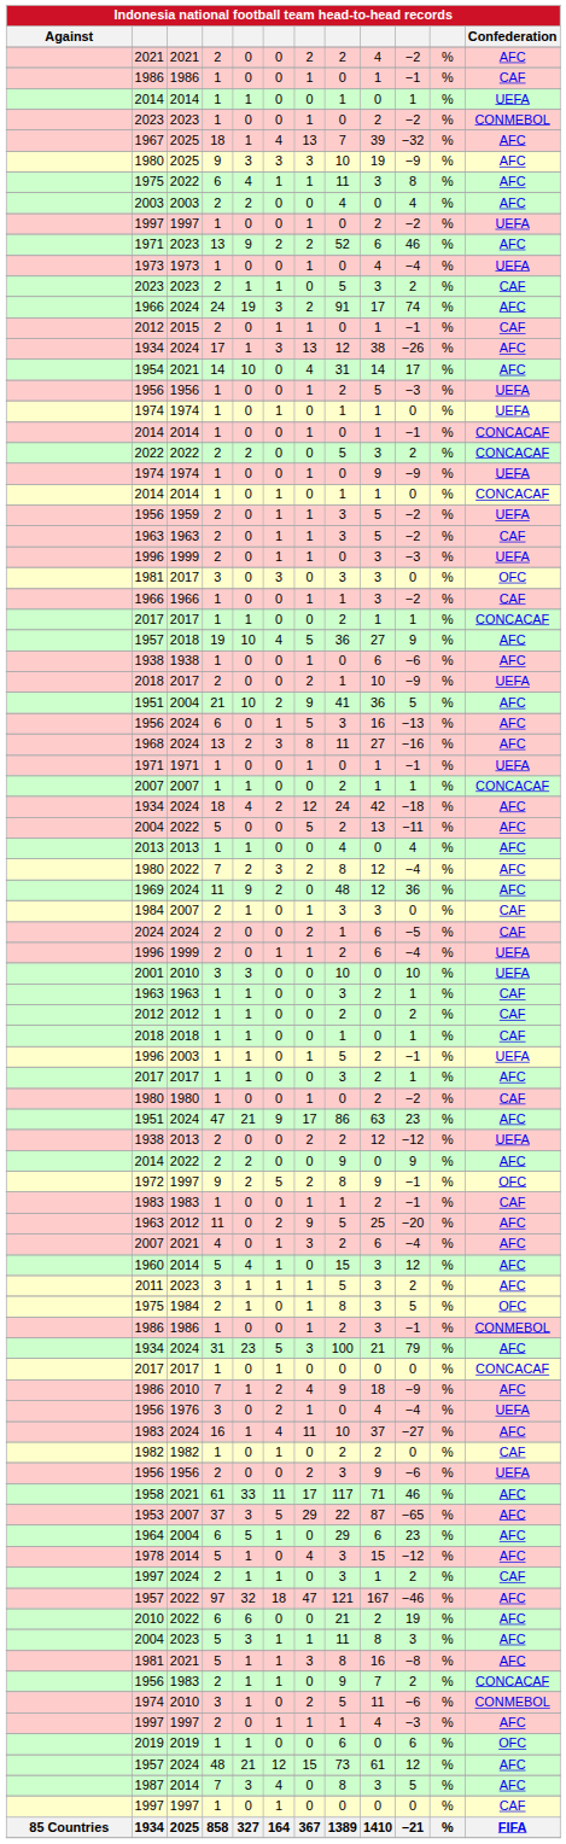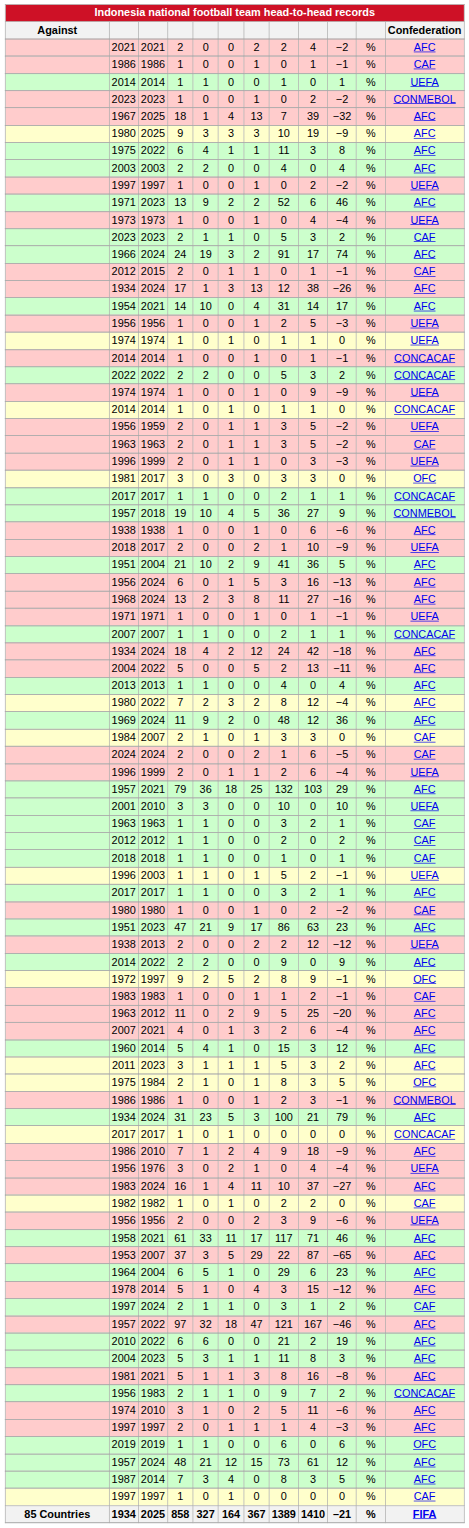- row: 1966 | 1966 | 1 | 0 | 0 | 1 | 1 | 3 | −2 | % | CAF
1957 / 19 | Confederation: AFC -> CONMEBOL
+ row: 1957 | 2021 | 79 | 36 | 18 | 25 | 132 | 103 | 29 | % | AFC
1951 / 47 | column 3: 2024 -> 2023
1974 / 3 | Confederation: CONMEBOL -> AFC
